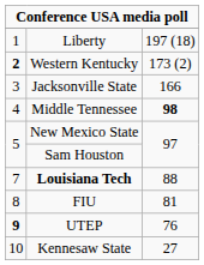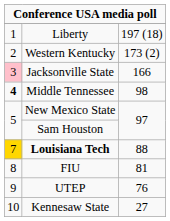Western Kentucky | column 1: bold -> normal
Jacksonville State | column 1: no background -> pink background
Middle Tennessee | column 1: normal -> bold
Middle Tennessee | column 3: bold -> normal
Louisiana Tech | column 1: no background -> gold background
UTEP | column 1: bold -> normal
